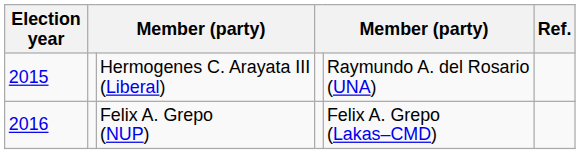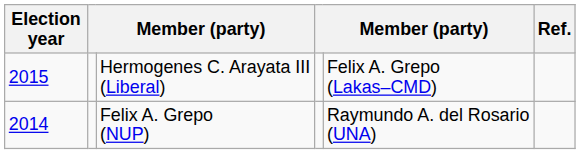Hermogenes C. Arayata III (Liberal) | column 5: Raymundo A. del Rosario (UNA) -> Felix A. Grepo (Lakas–CMD)
Felix A. Grepo (NUP) | Election year: 2016 -> 2014
Felix A. Grepo (NUP) | column 5: Felix A. Grepo (Lakas–CMD) -> Raymundo A. del Rosario (UNA)
